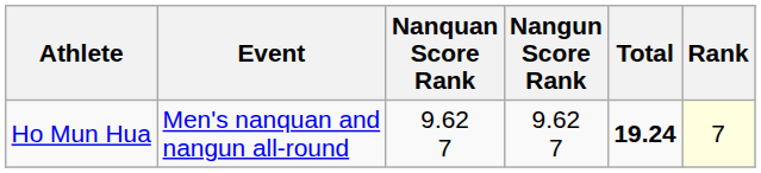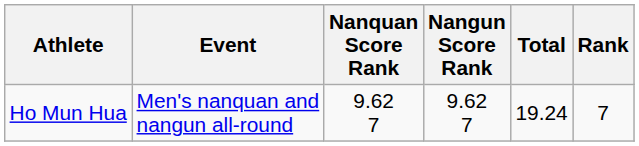row 2 | Total: bold -> normal
row 2 | Rank: lightyellow background -> no background
